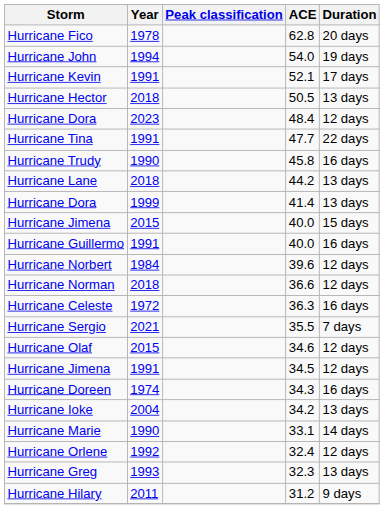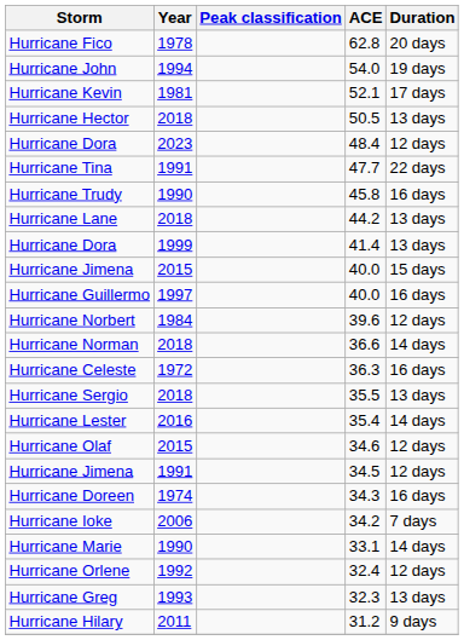Hurricane Kevin | Year: 1991 -> 1981
Hurricane Guillermo | Year: 1991 -> 1997
Hurricane Norman | Duration: 12 days -> 14 days
Hurricane Sergio | Year: 2021 -> 2018
Hurricane Sergio | Duration: 7 days -> 13 days
+ row: Hurricane Lester | 2016 | 35.4 | 14 days
Hurricane Ioke | Year: 2004 -> 2006
Hurricane Ioke | Duration: 13 days -> 7 days
